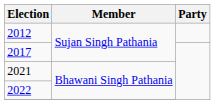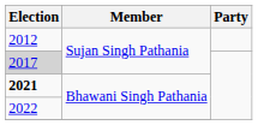2017 | Election: no background -> lightgrey background
2021 | Election: normal -> bold
